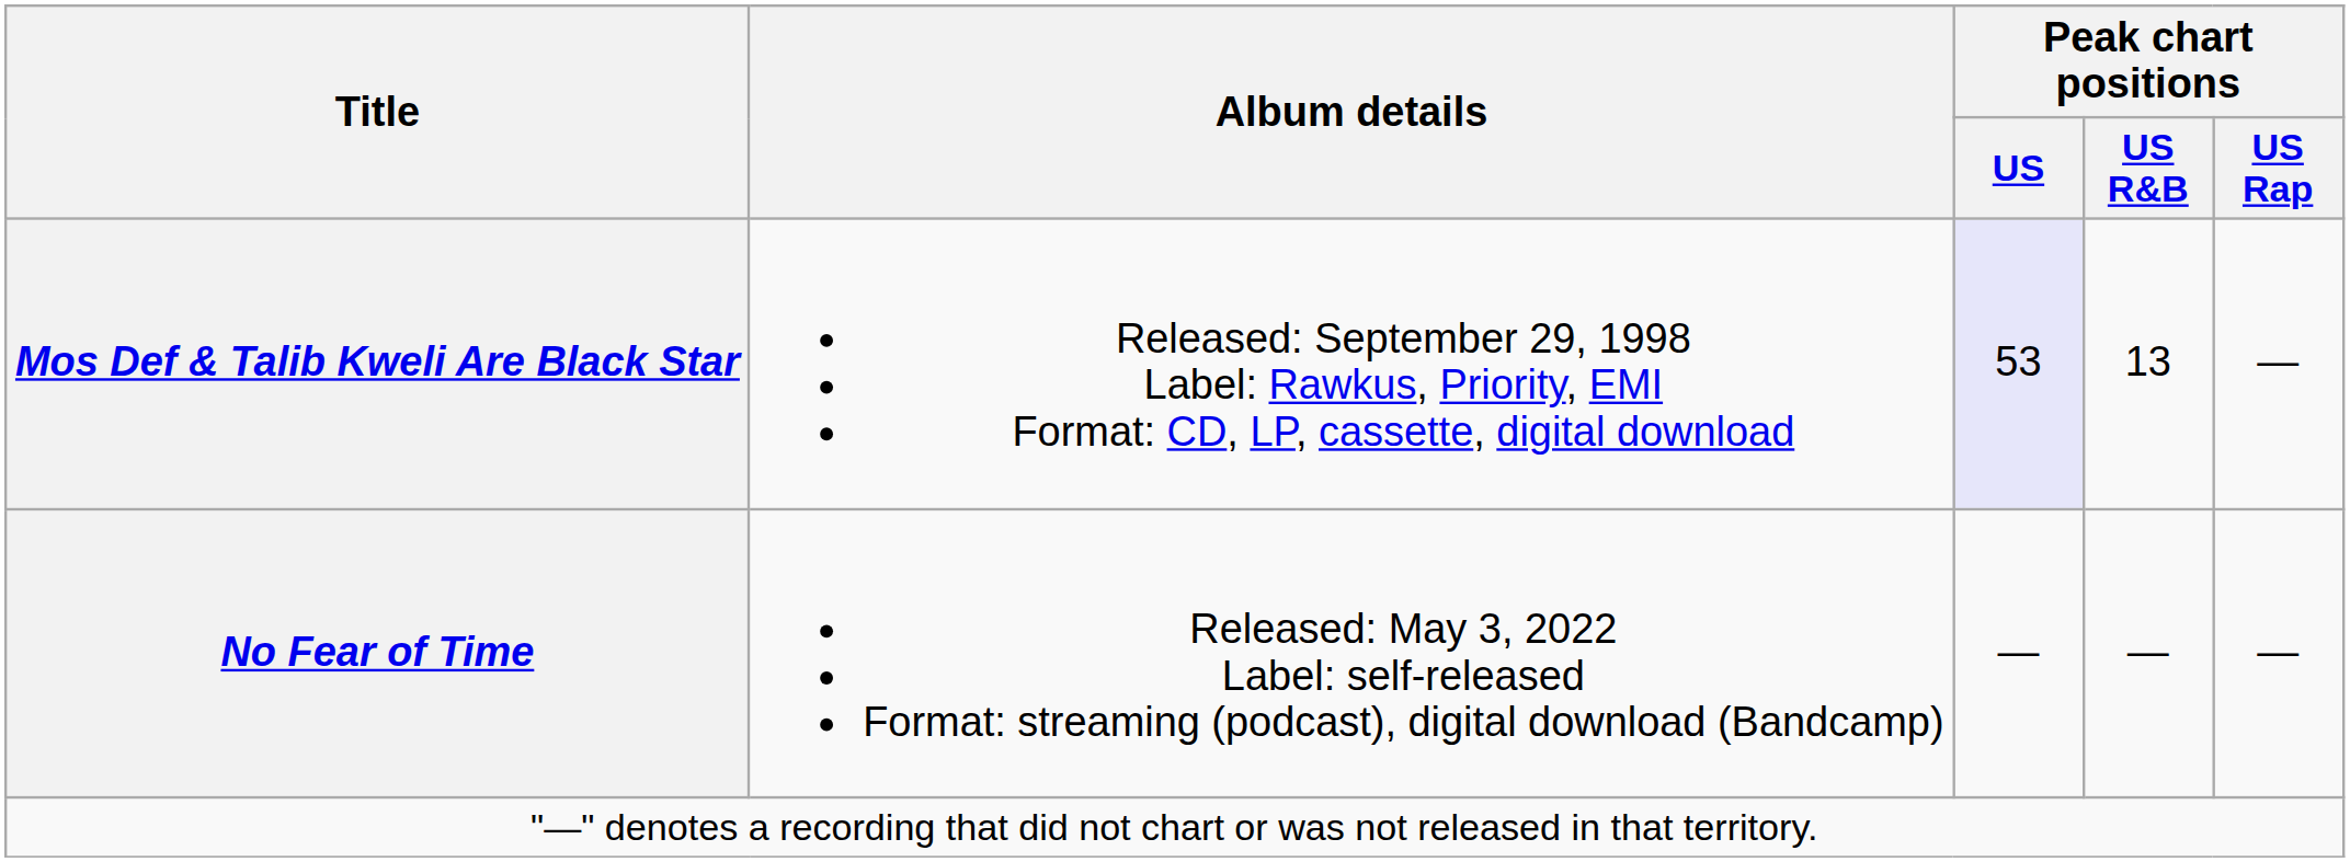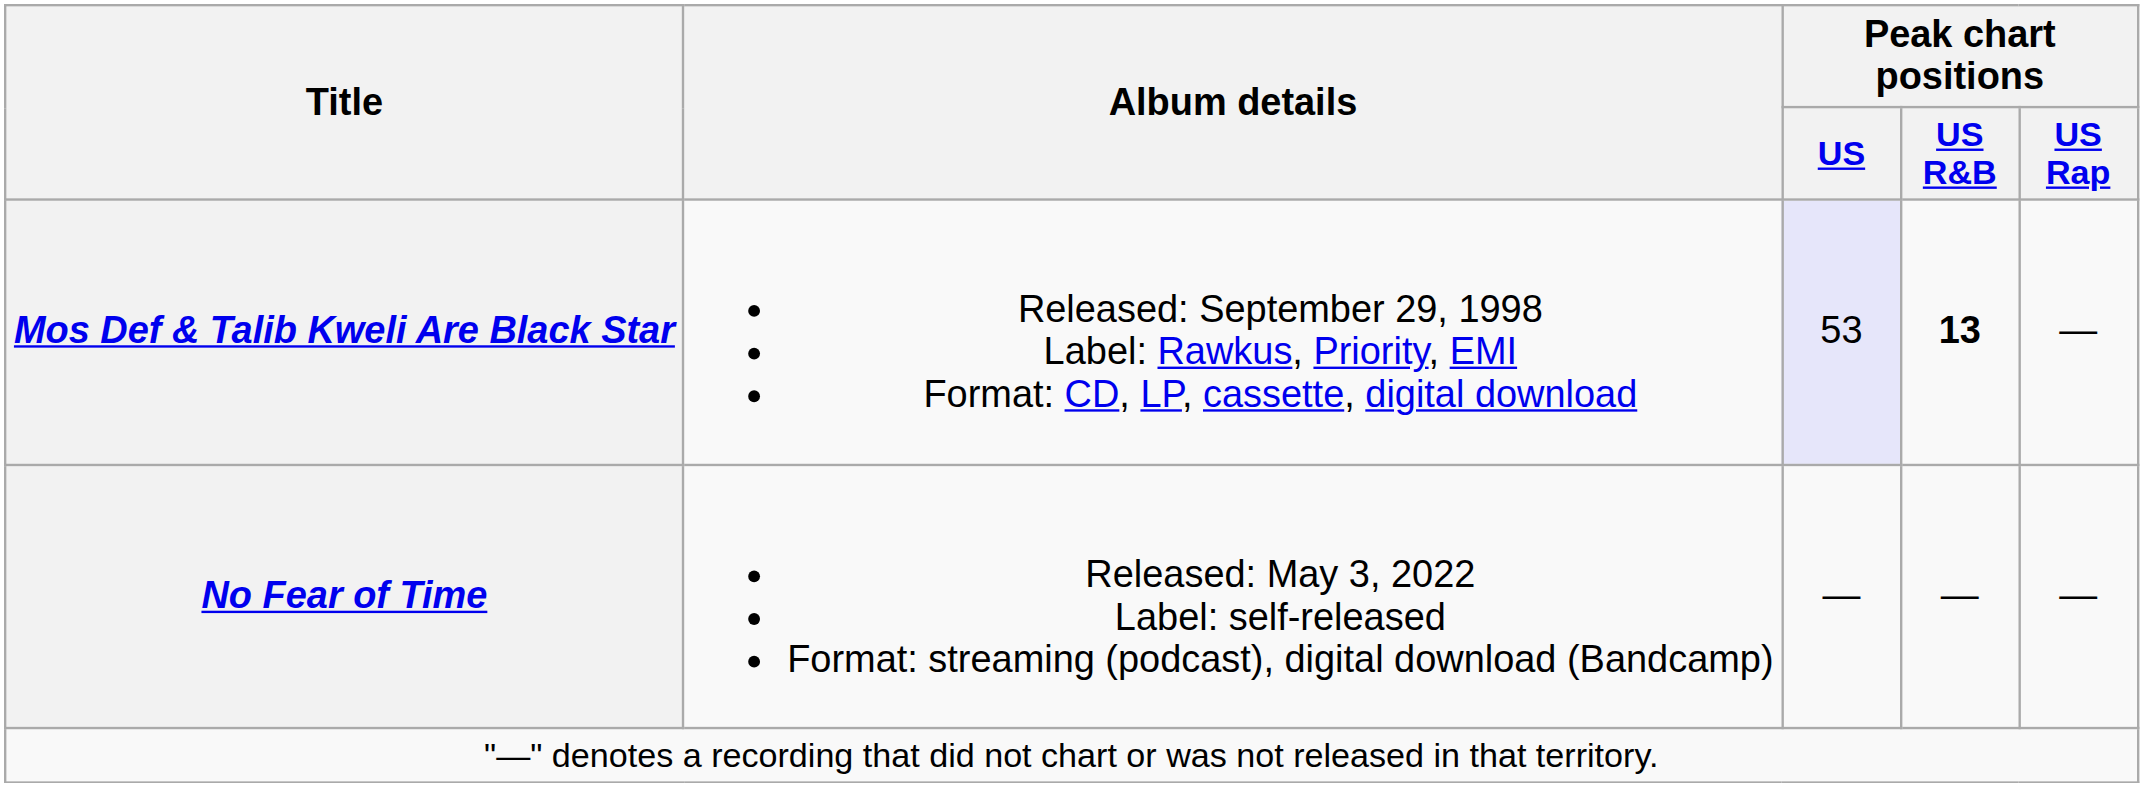Mos Def & Talib Kweli Are Black Star | Peak chart positions / US R&B: normal -> bold
